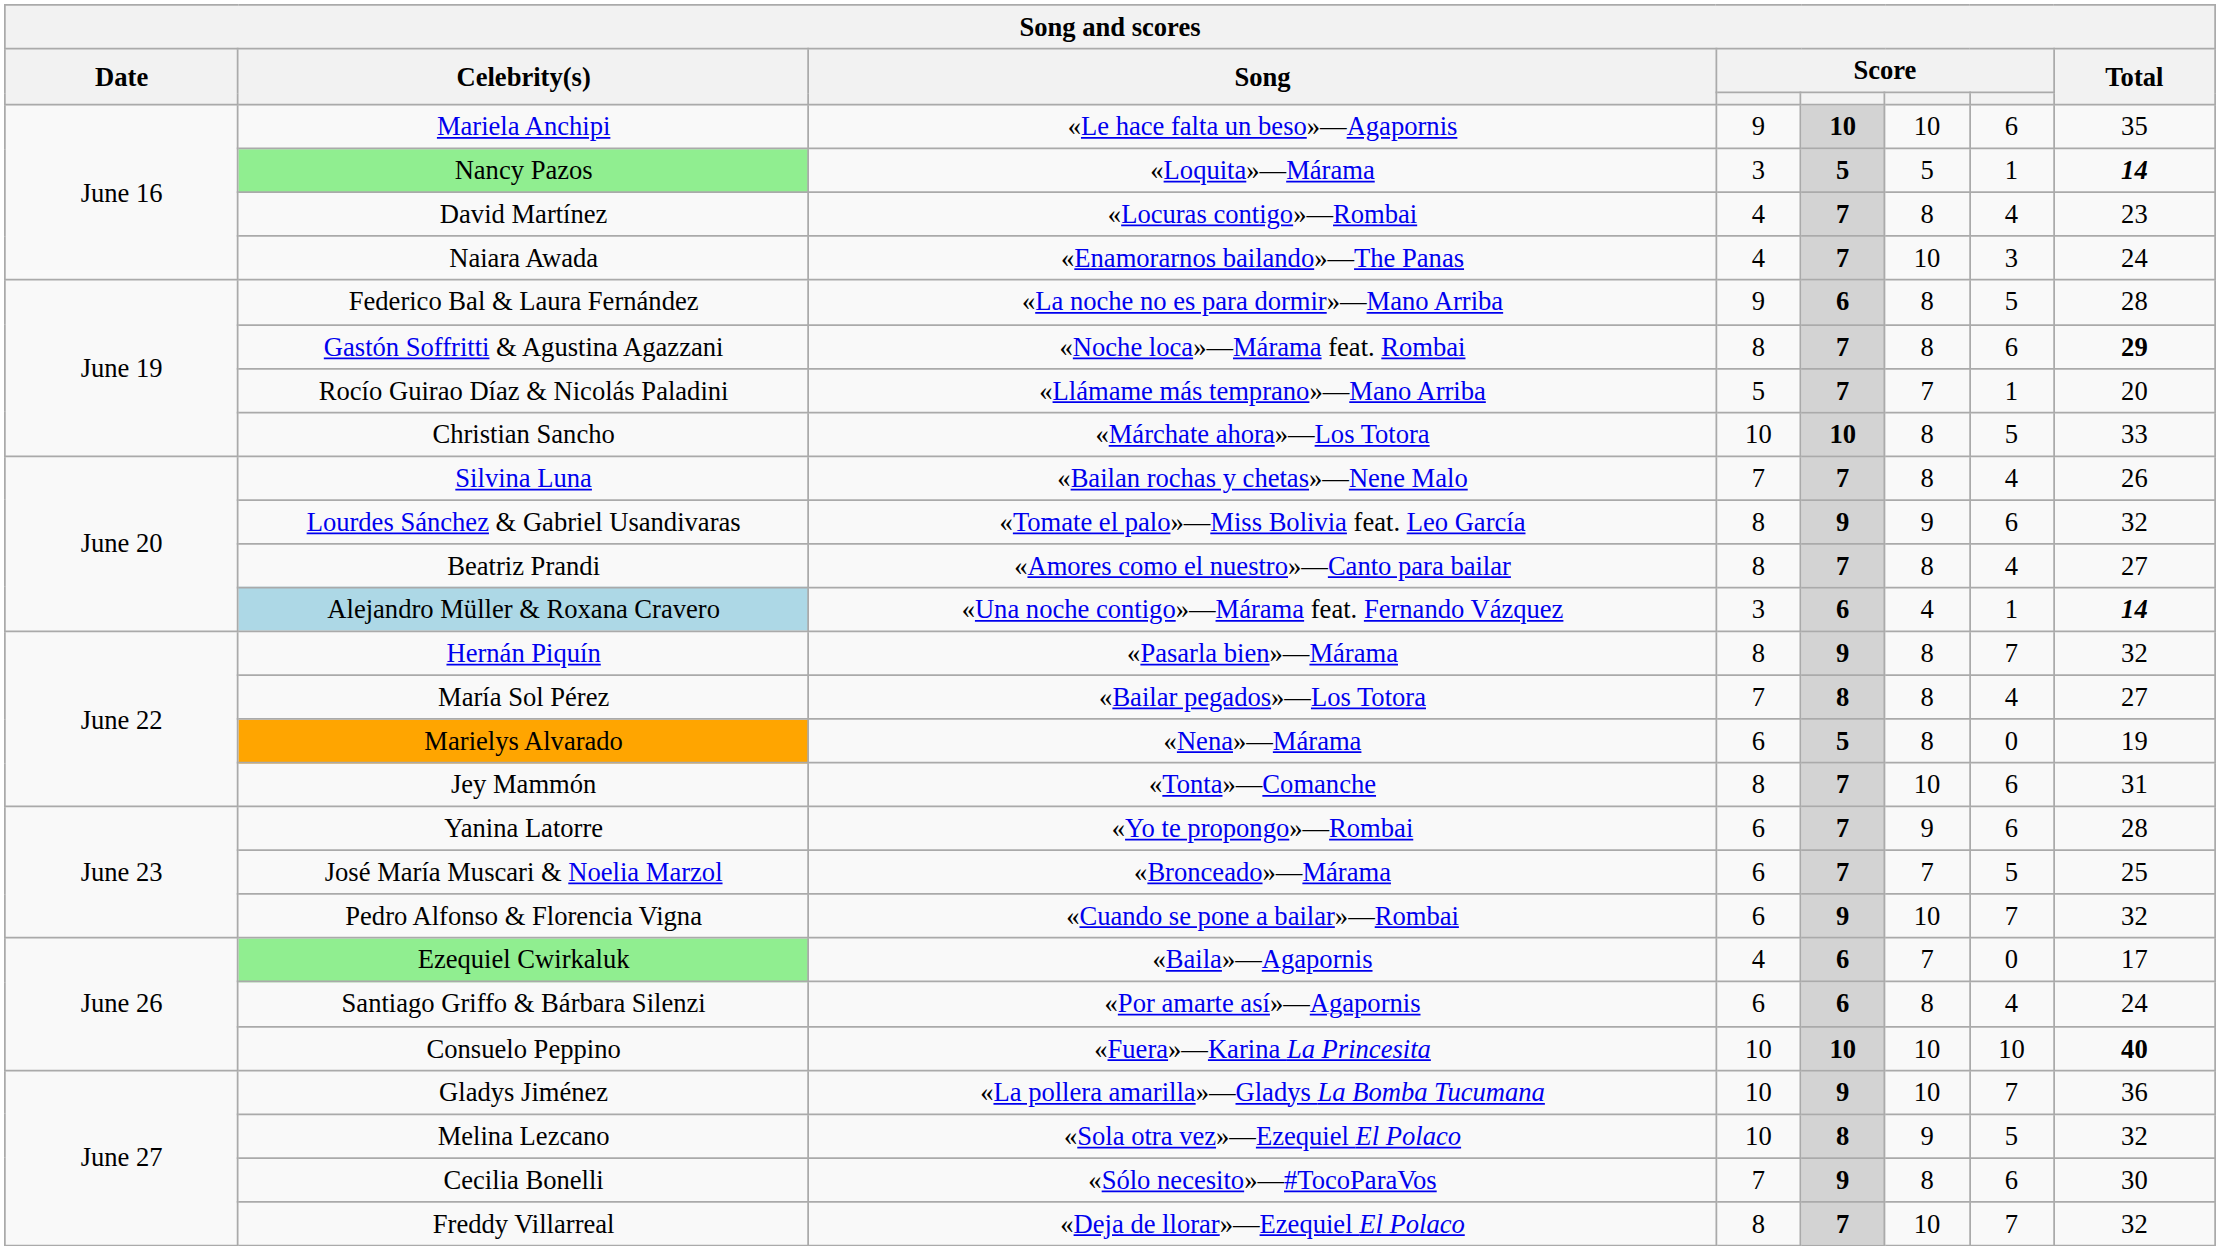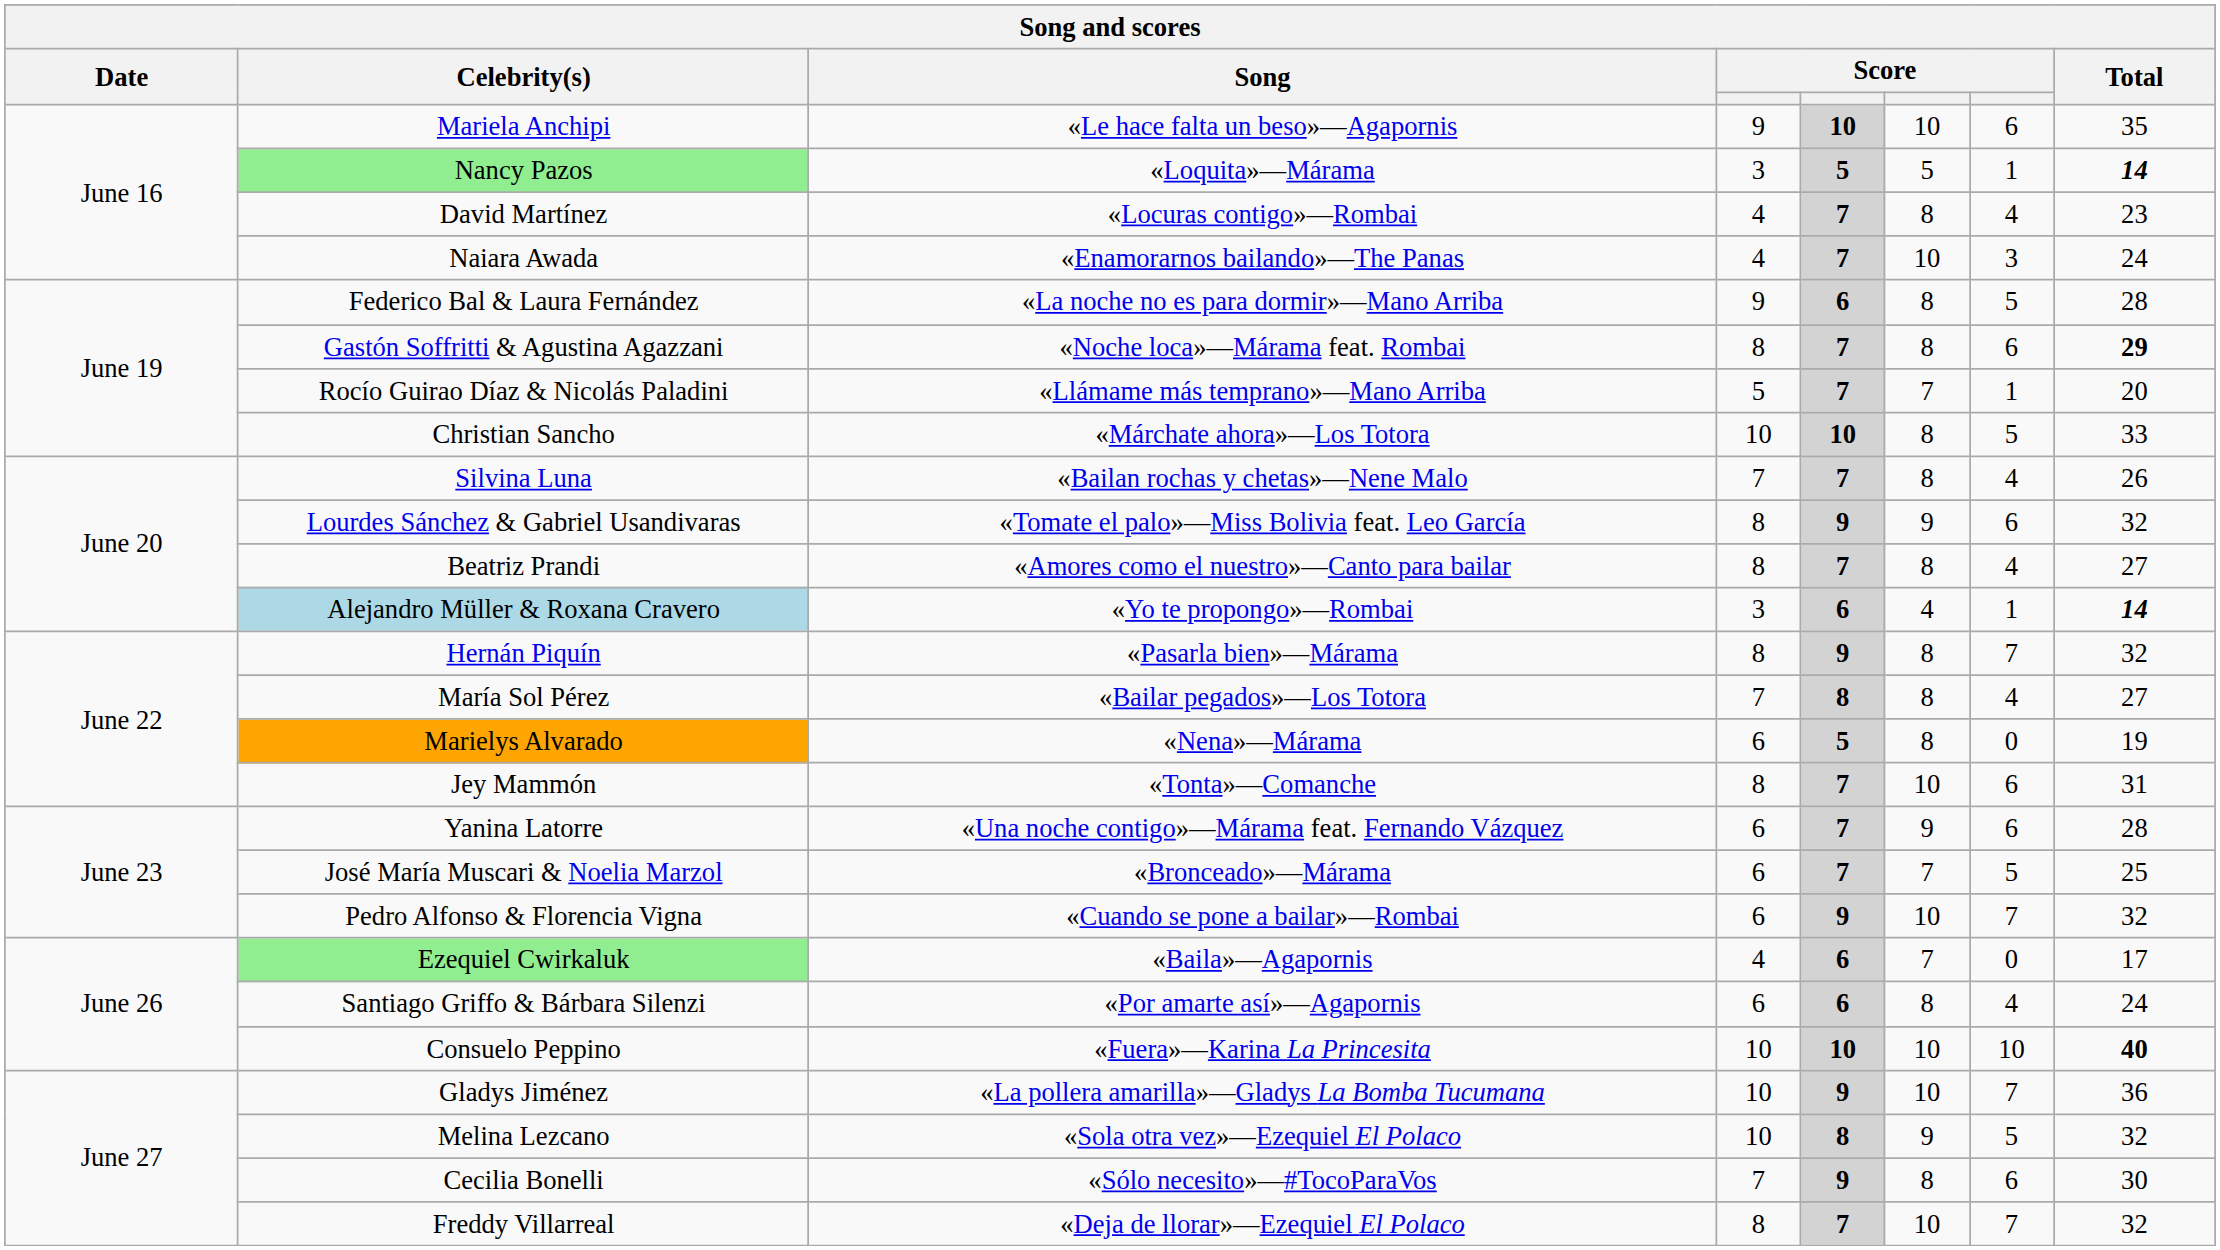Alejandro Müller & Roxana Cravero | Song: «Una noche contigo»—Márama feat. Fernando Vázquez -> «Yo te propongo»—Rombai
Yanina Latorre | Song: «Yo te propongo»—Rombai -> «Una noche contigo»—Márama feat. Fernando Vázquez
